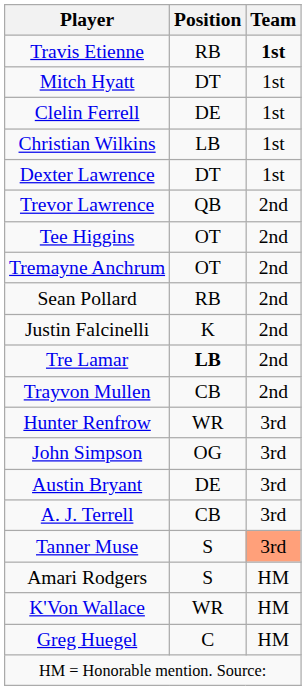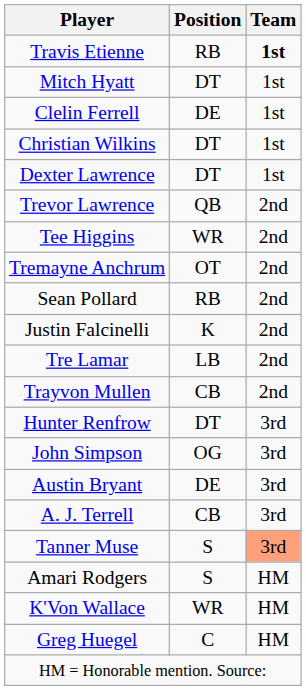Christian Wilkins | Position: LB -> DT
Tee Higgins | Position: OT -> WR
Tre Lamar | Position: bold -> normal
Hunter Renfrow | Position: WR -> DT
